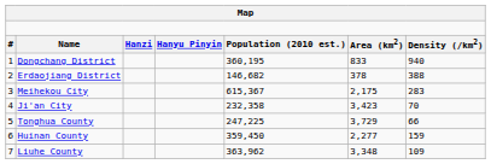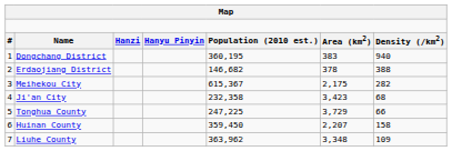Dongchang District | column 6: 833 -> 383
Meihekou City | column 7: 283 -> 282
Ji'an City | column 7: 70 -> 68
Huinan County | column 6: 2,277 -> 2,207
Huinan County | column 7: 159 -> 158
